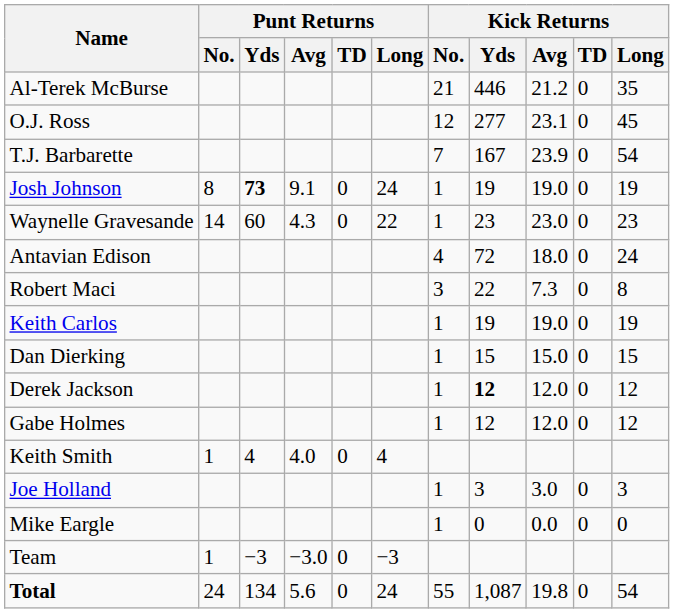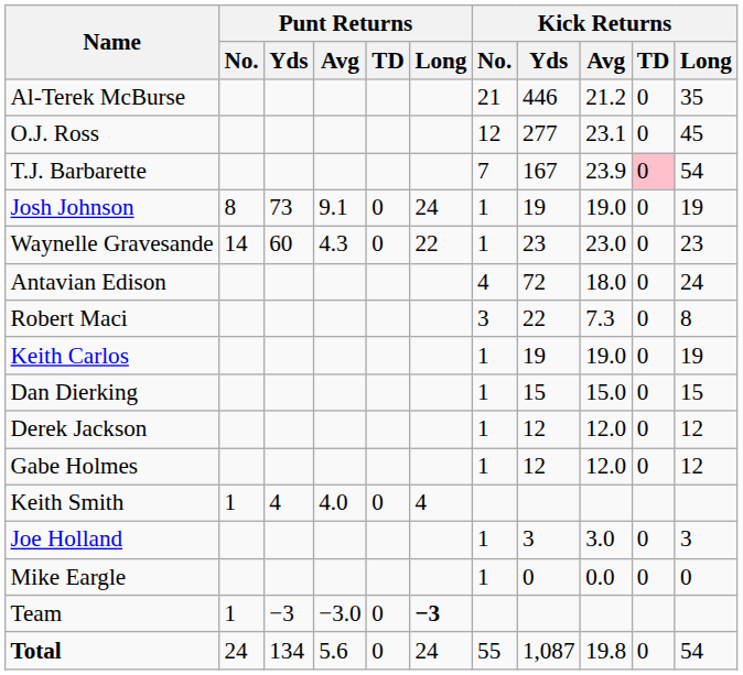T.J. Barbarette | Kick Returns / TD: no background -> pink background
Josh Johnson | Punt Returns / Yds: bold -> normal
Derek Jackson | Kick Returns / Yds: bold -> normal
Team | Punt Returns / Long: normal -> bold
